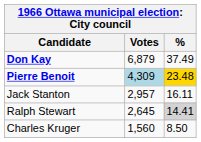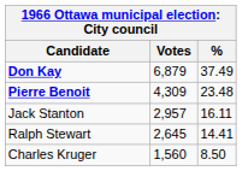Pierre Benoit | Votes: lightblue background -> no background
Pierre Benoit | %: gold background -> no background
Ralph Stewart | %: lightgrey background -> no background
